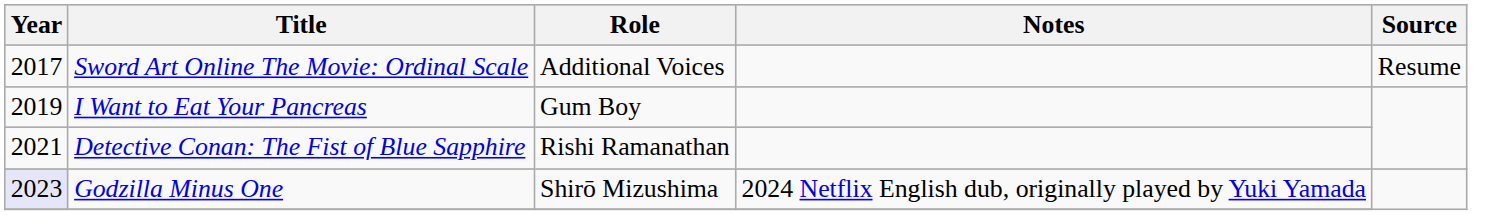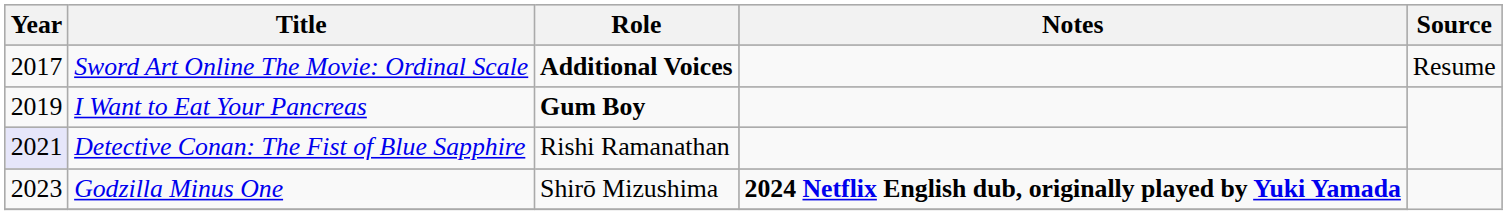Sword Art Online The Movie: Ordinal Scale | Role: normal -> bold
I Want to Eat Your Pancreas | Role: normal -> bold
Detective Conan: The Fist of Blue Sapphire | Year: no background -> lavender background
Godzilla Minus One | Year: lavender background -> no background
Godzilla Minus One | Notes: normal -> bold
